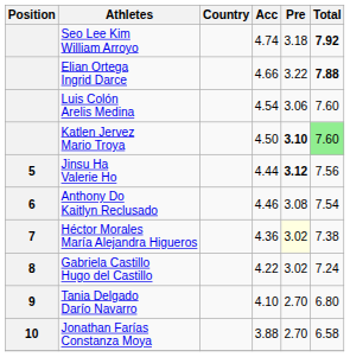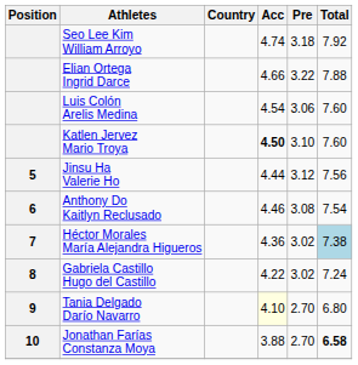Seo Lee Kim William Arroyo | Total: bold -> normal
Elian Ortega Ingrid Darce | Total: bold -> normal
Katlen Jervez Mario Troya | Acc: normal -> bold
Katlen Jervez Mario Troya | Pre: bold -> normal
Katlen Jervez Mario Troya | Total: lightgreen background -> no background
Jinsu Ha Valerie Ho | Pre: bold -> normal
Héctor Morales María Alejandra Higueros | Pre: lightyellow background -> no background
Héctor Morales María Alejandra Higueros | Total: no background -> lightblue background
Tania Delgado Darío Navarro | Acc: no background -> lightyellow background
Jonathan Farías Constanza Moya | Total: normal -> bold
